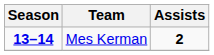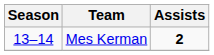Mes Kerman | Season: bold -> normal
